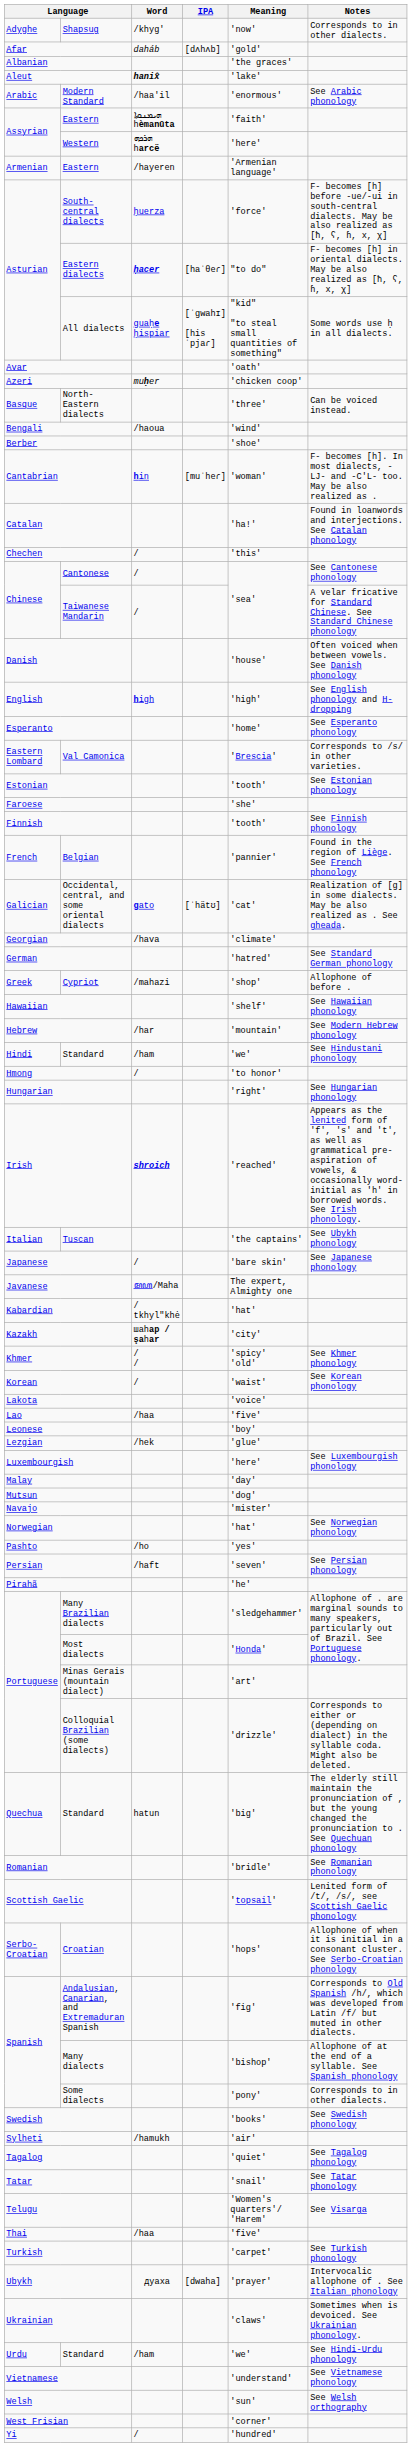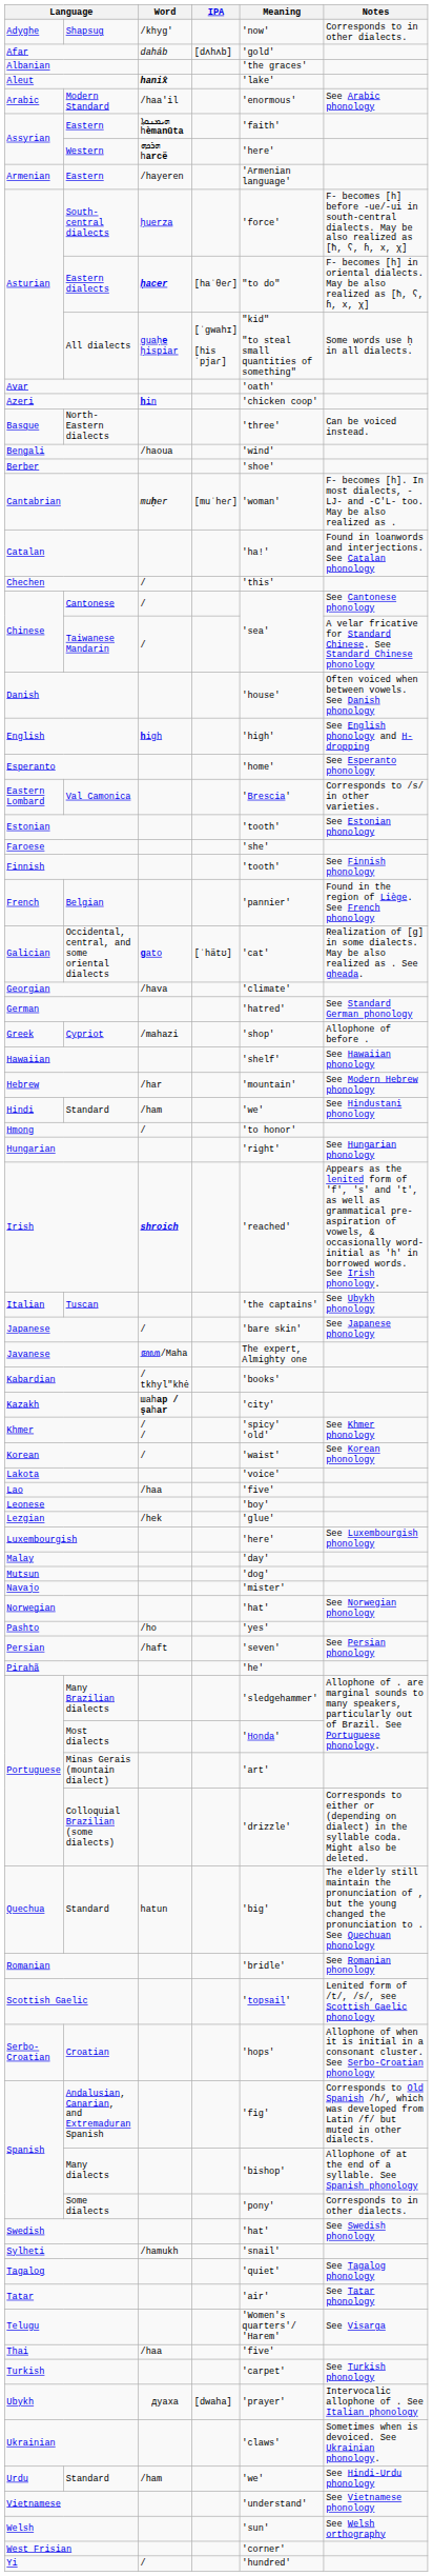Azeri | Word: muḥer -> hin
Cantabrian | Word: hin -> muḥer
Kabardian | Meaning: 'hat' -> 'books'
Swedish | Meaning: 'books' -> 'hat'
Sylheti | Meaning: 'air' -> 'snail'
Tatar | Meaning: 'snail' -> 'air'
